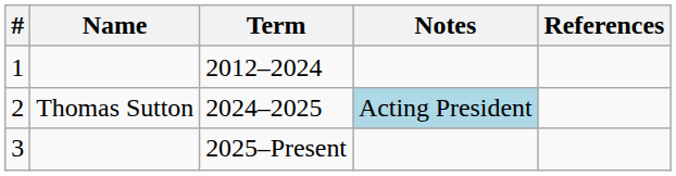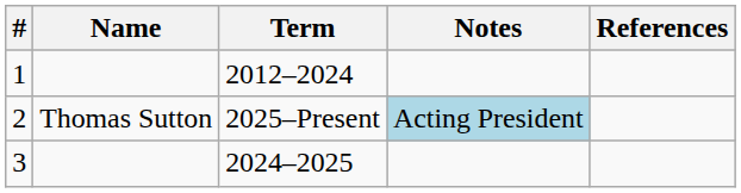2 | Term: 2024–2025 -> 2025–Present
3 | Term: 2025–Present -> 2024–2025
